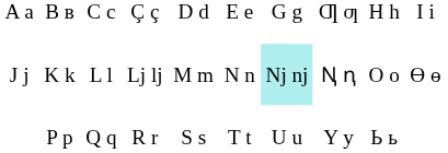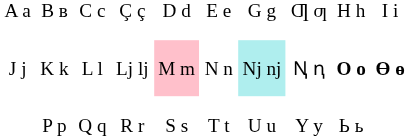J j | column 5: no background -> pink background
J j | column 9: normal -> bold
J j | column 10: normal -> bold
